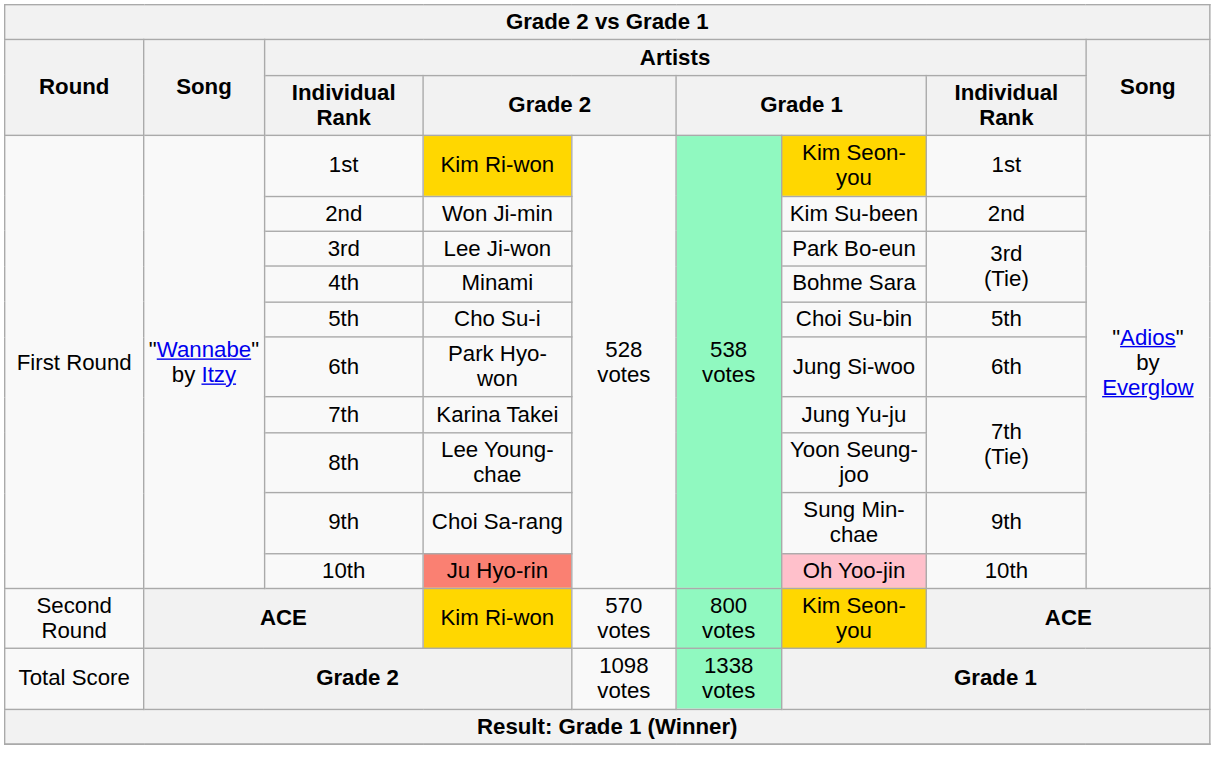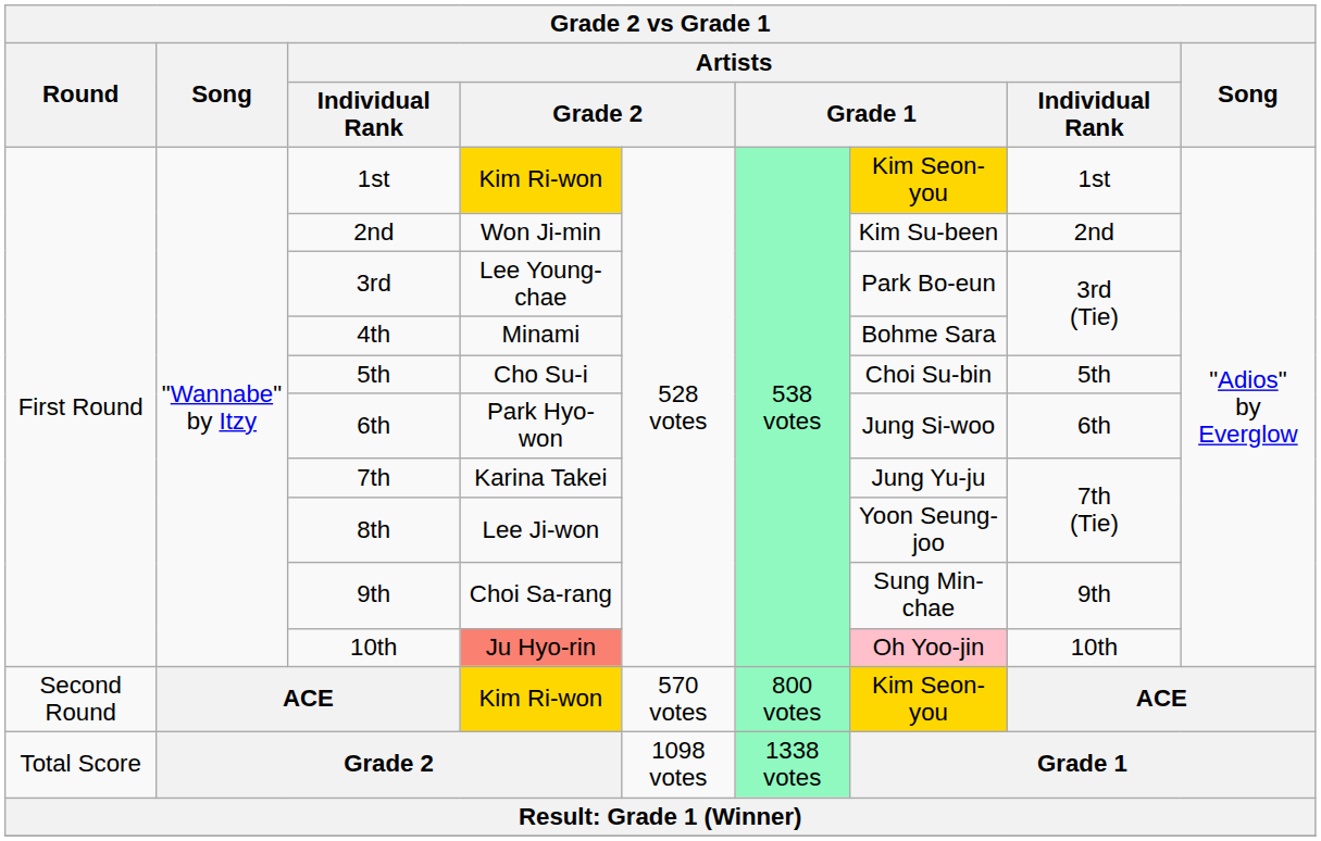3rd | column 4: Lee Ji-won -> Lee Young-chae
8th | column 4: Lee Young-chae -> Lee Ji-won
